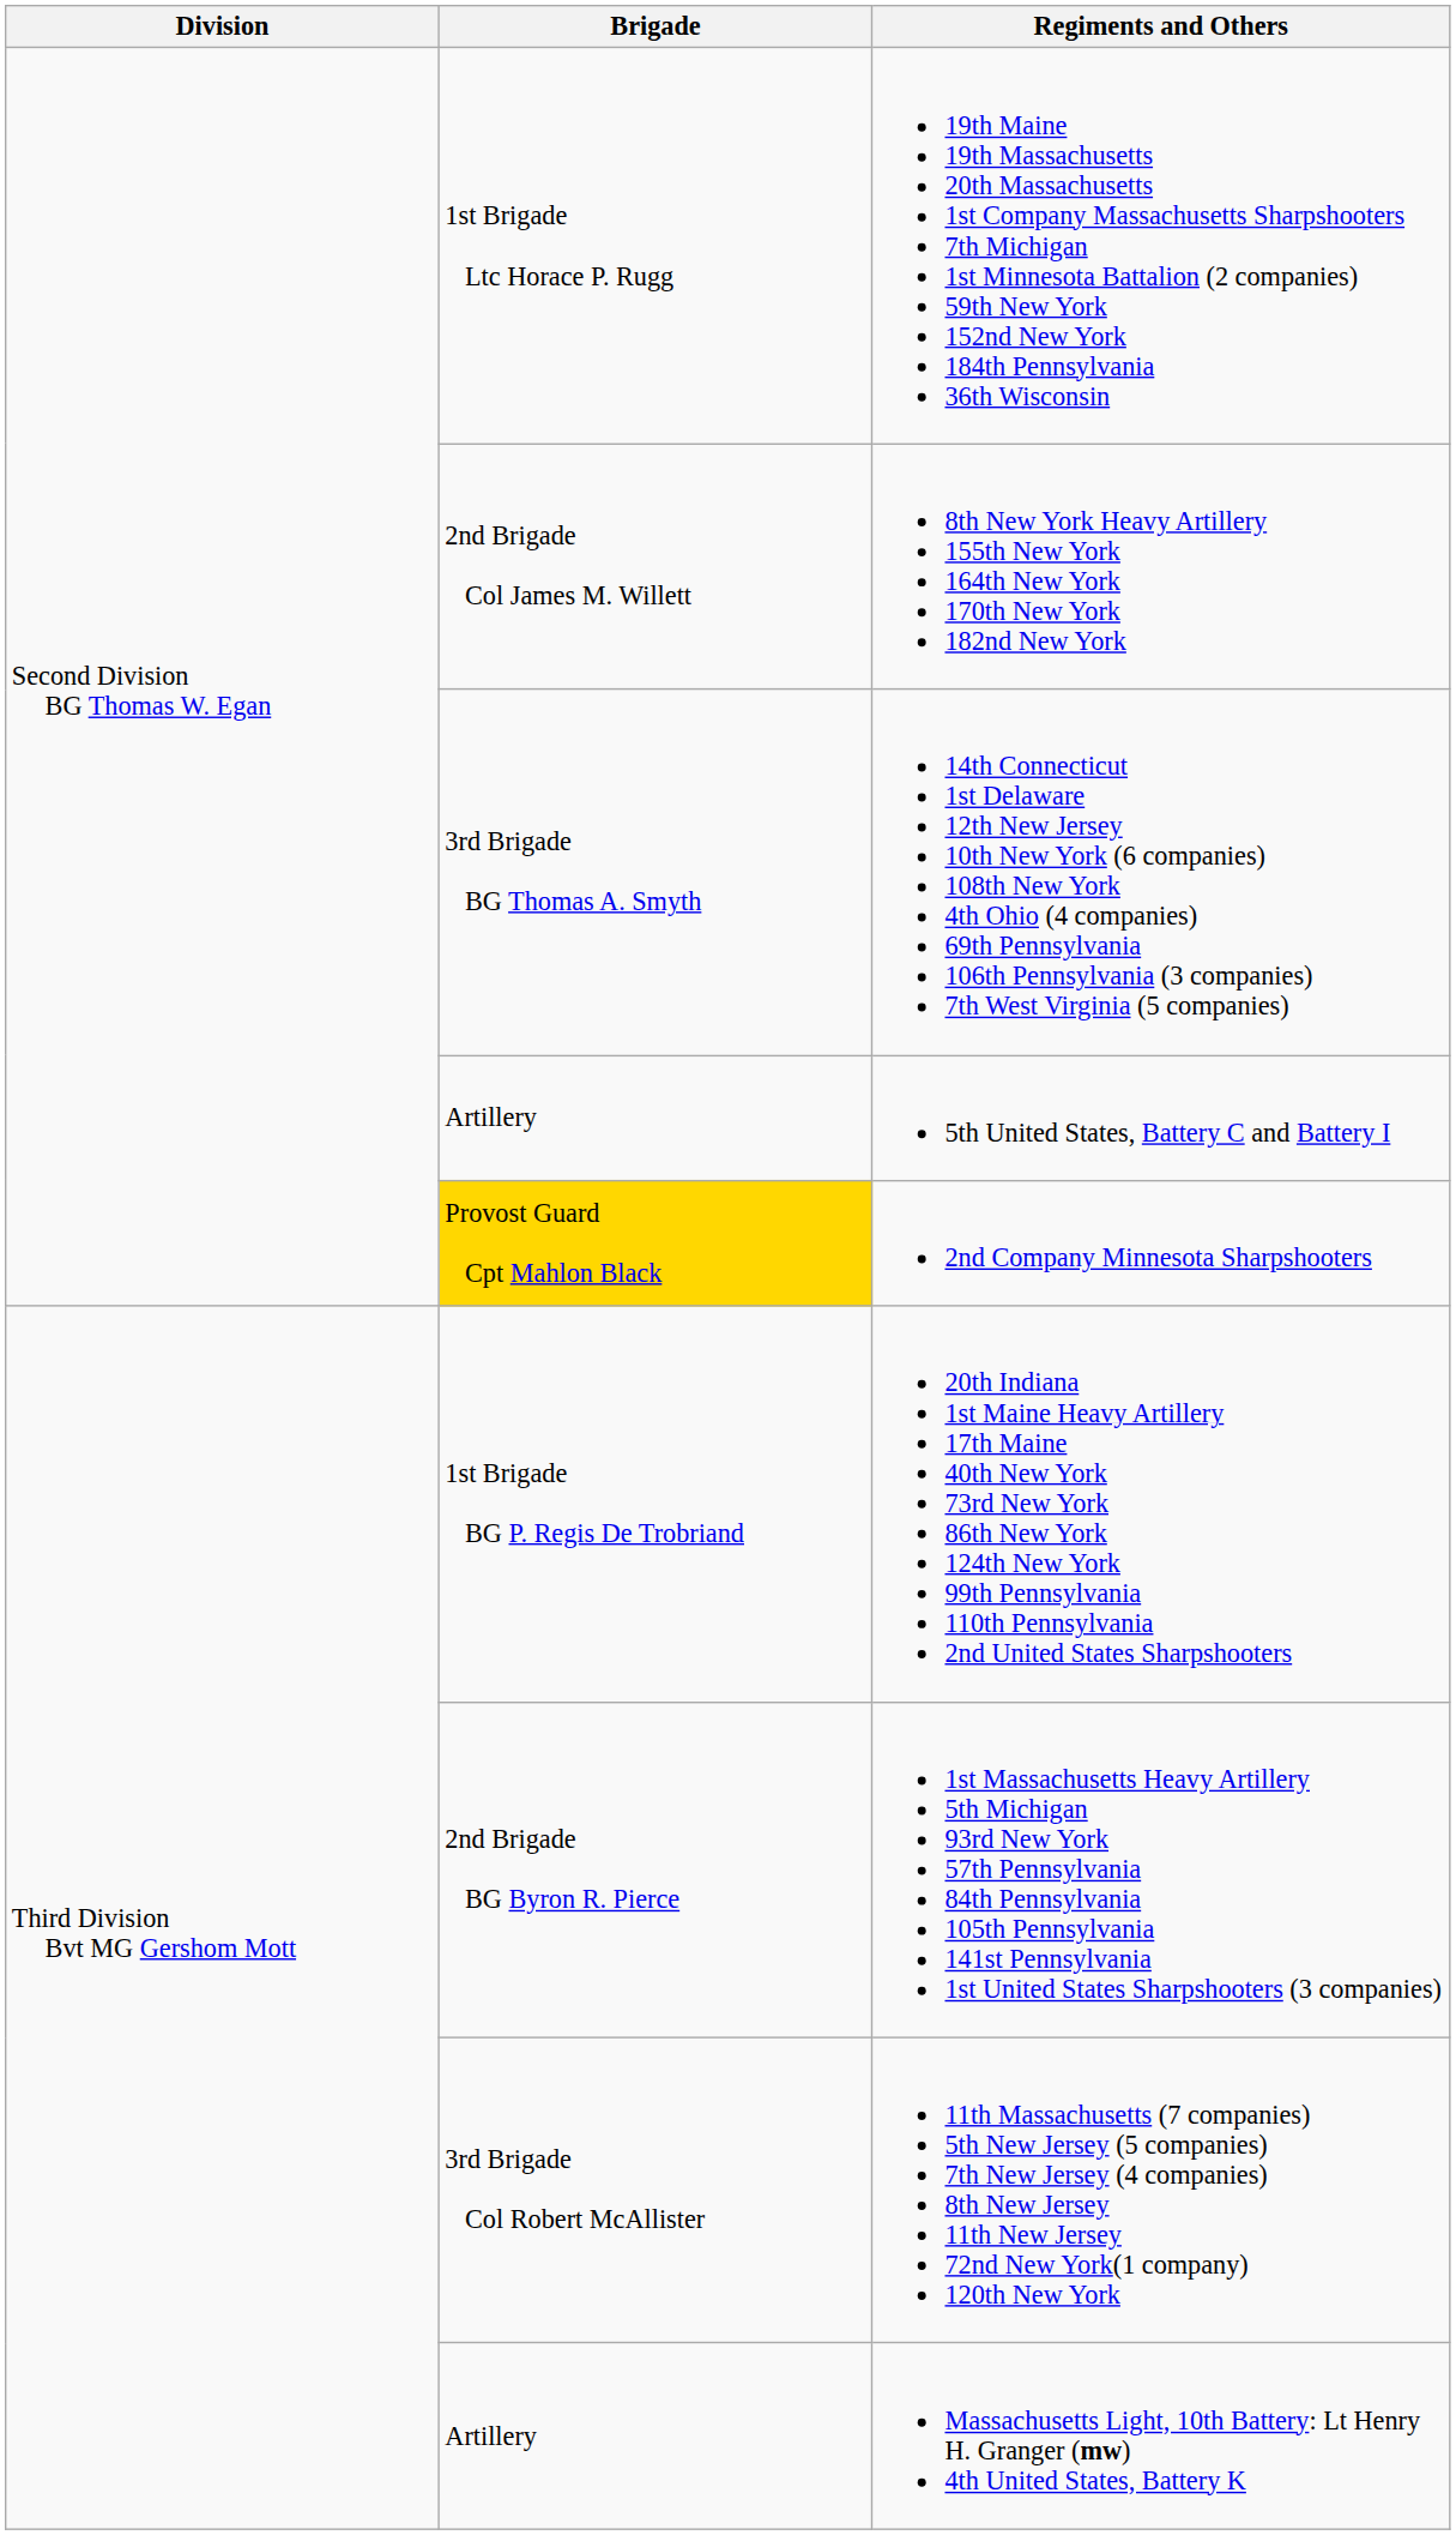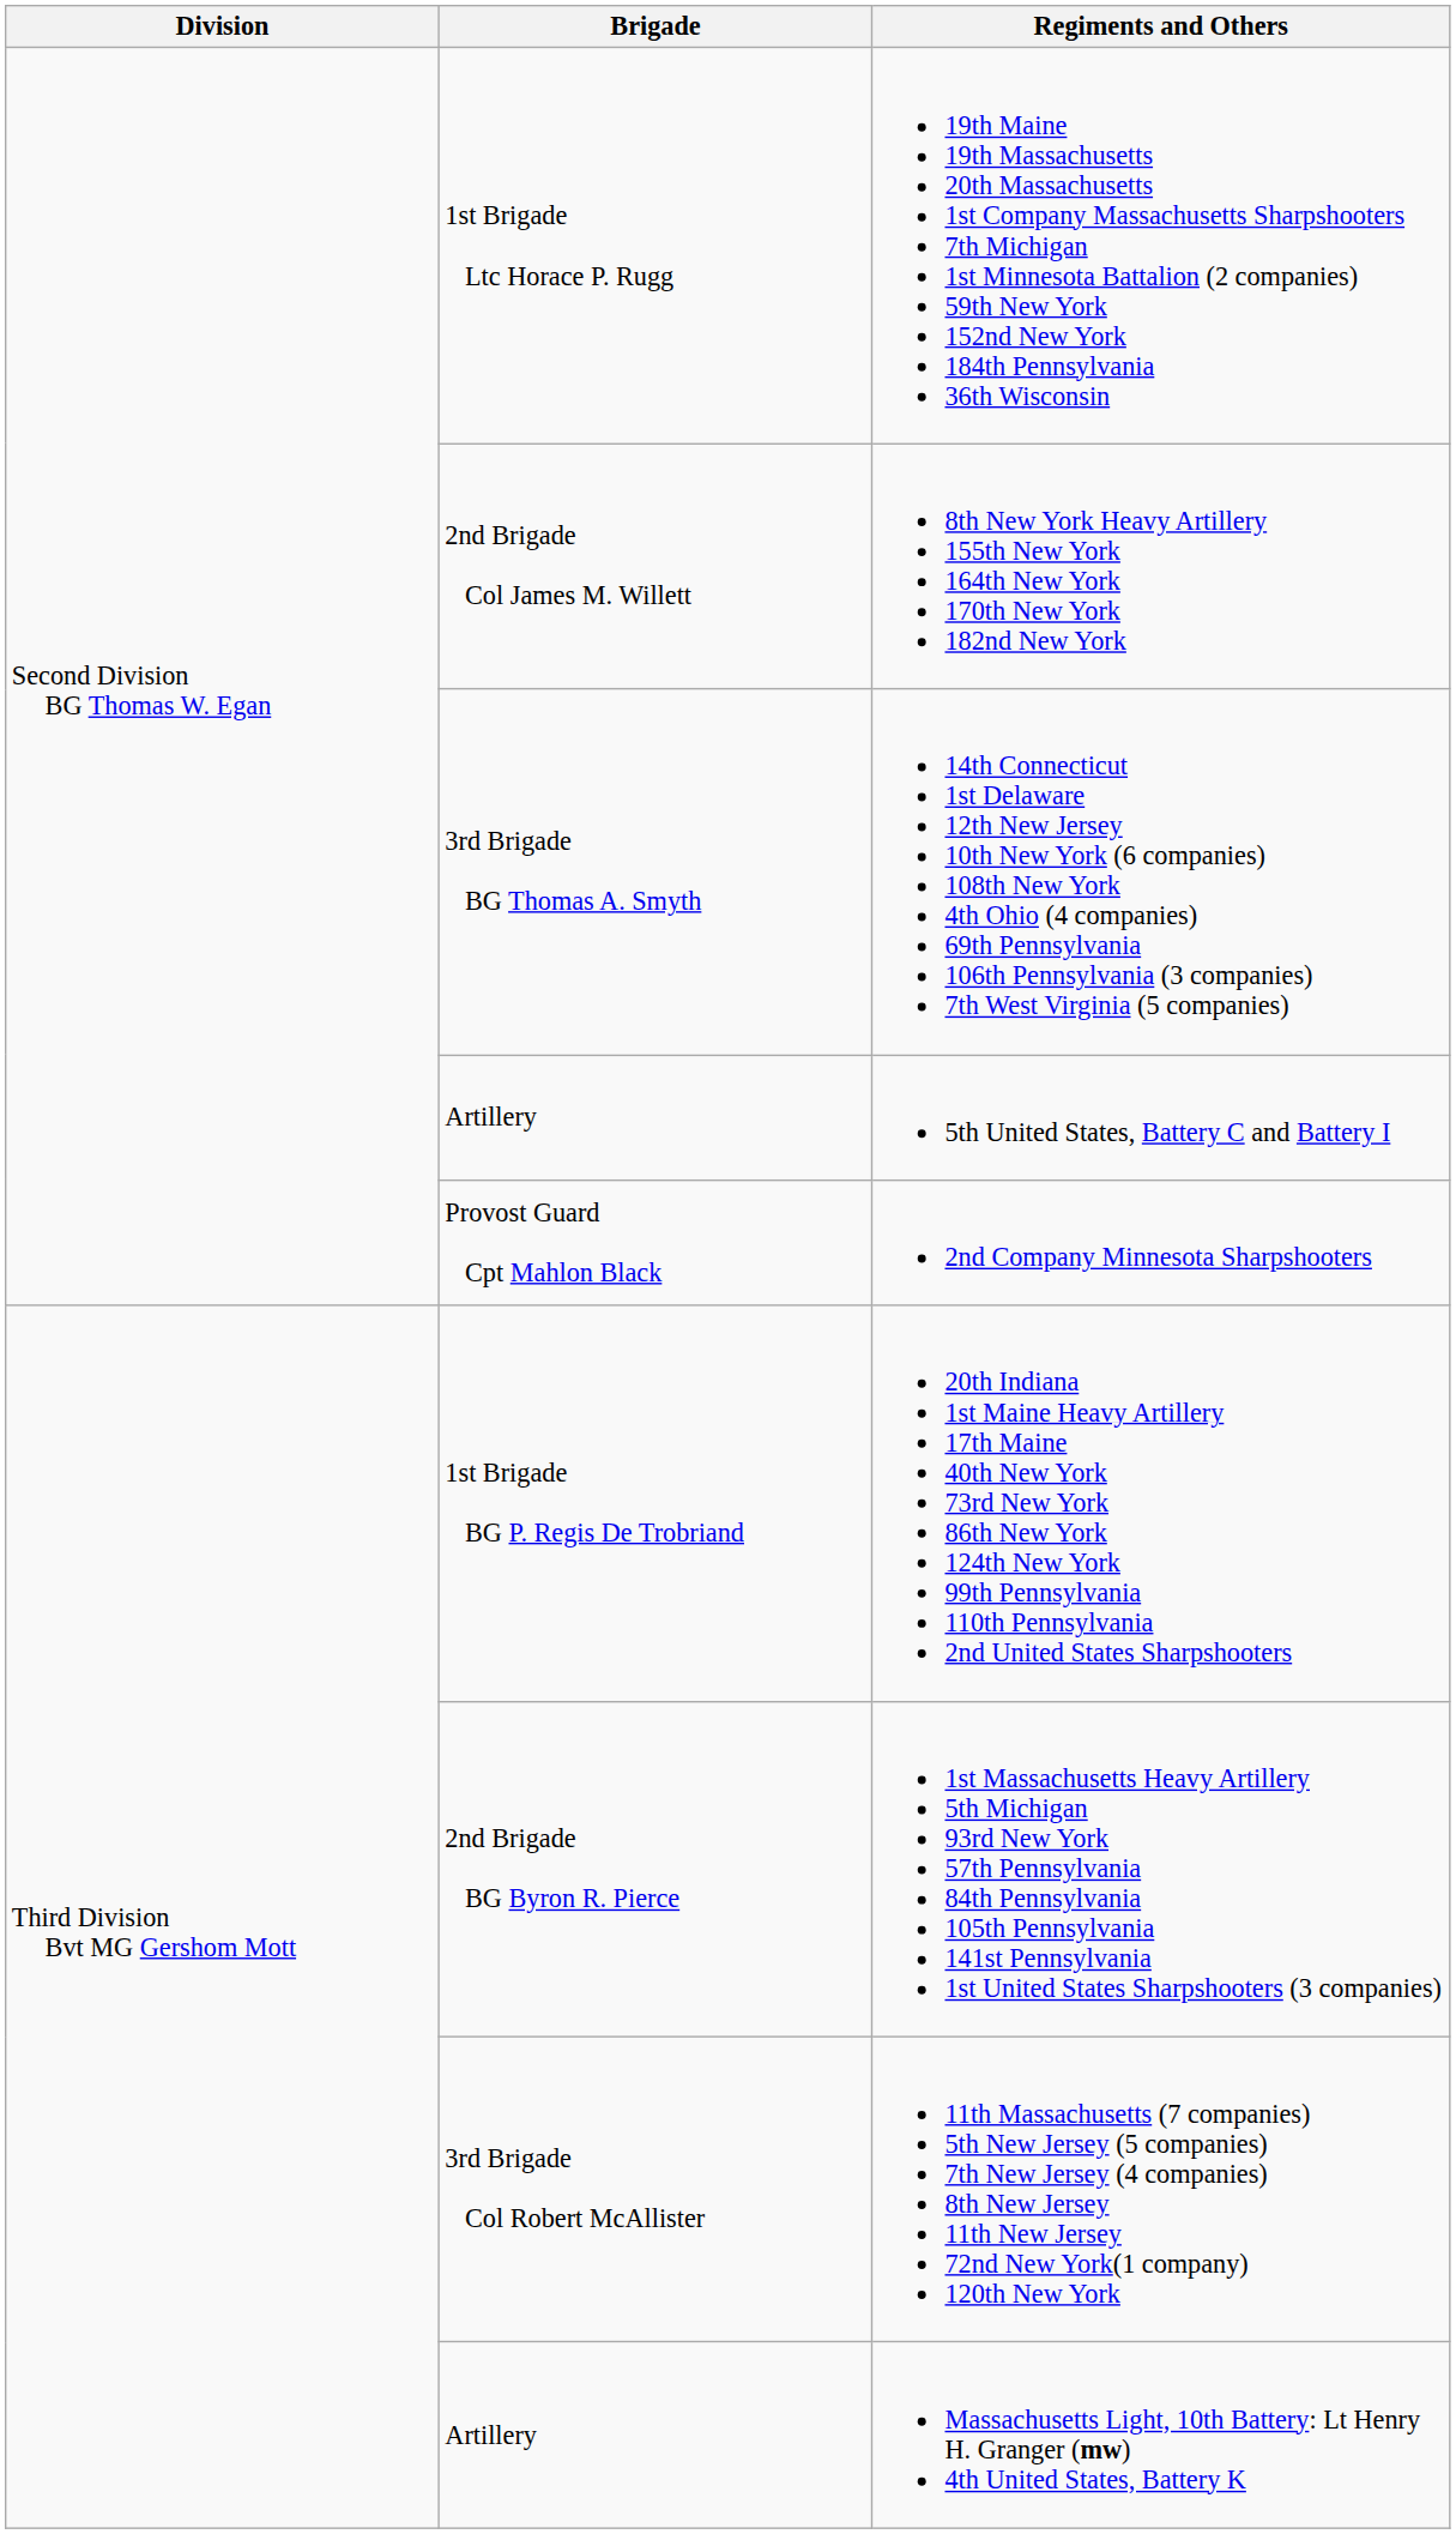2nd Company Minnesota Sharpshooters | Brigade: gold background -> no background
